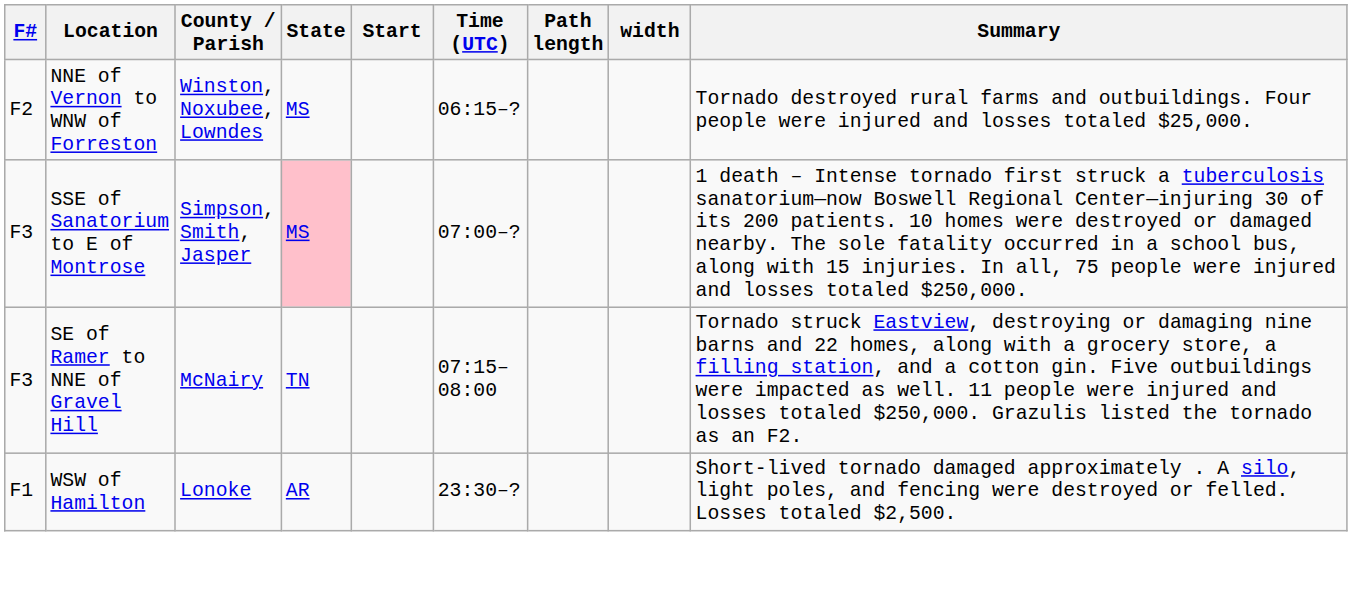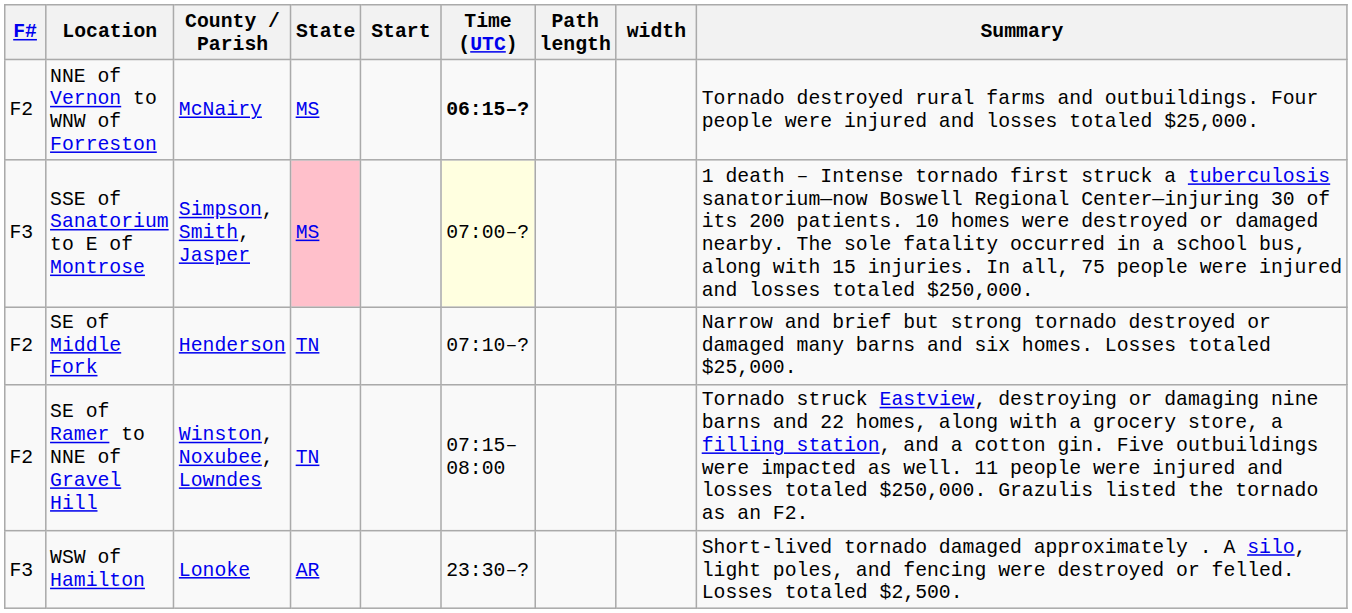NNE of Vernon to WNW of Forreston | County / Parish: Winston, Noxubee, Lowndes -> McNairy
NNE of Vernon to WNW of Forreston | Time (UTC): normal -> bold
SSE of Sanatorium to E of Montrose | Time (UTC): no background -> lightyellow background
+ row: F2 | SE of Middle Fork | Henderson | TN | 07:10–? | Narrow and brief but strong tornado destroyed or damaged many barns and six homes. Losses totaled $25,000.
SE of Ramer to NNE of Gravel Hill | F#: F3 -> F2
SE of Ramer to NNE of Gravel Hill | County / Parish: McNairy -> Winston, Noxubee, Lowndes
WSW of Hamilton | F#: F1 -> F3
